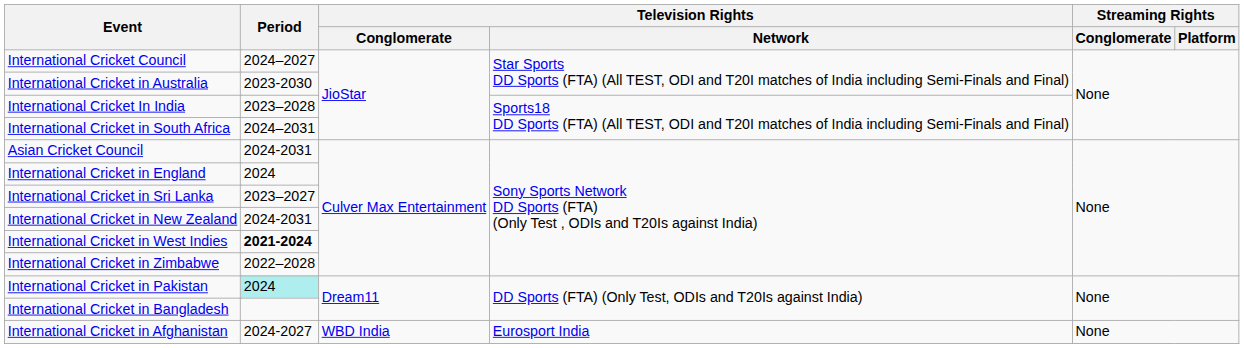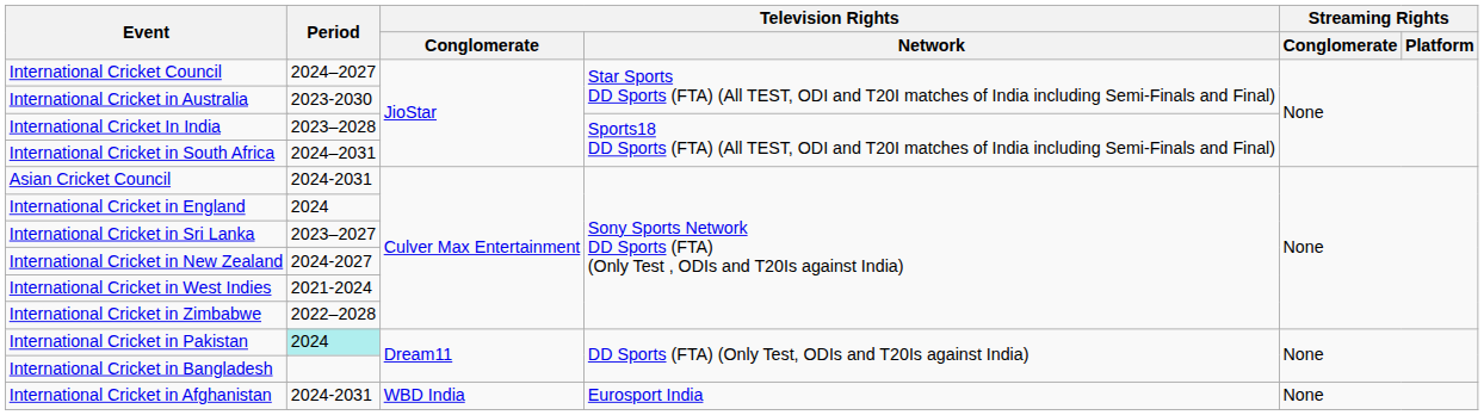International Cricket in New Zealand | Period: 2024-2031 -> 2024-2027
International Cricket in West Indies | Period: bold -> normal
International Cricket in Afghanistan | Period: 2024-2027 -> 2024-2031
